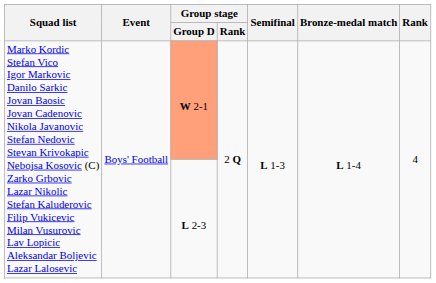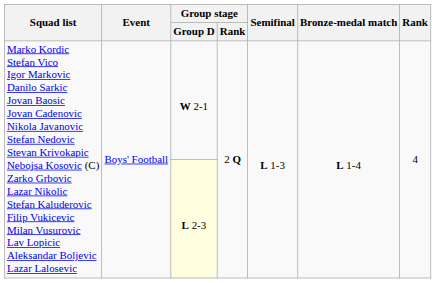W 2-1 | Group stage / Group D: lightsalmon background -> no background
L 2-3 | Group stage / Group D: no background -> lightyellow background
